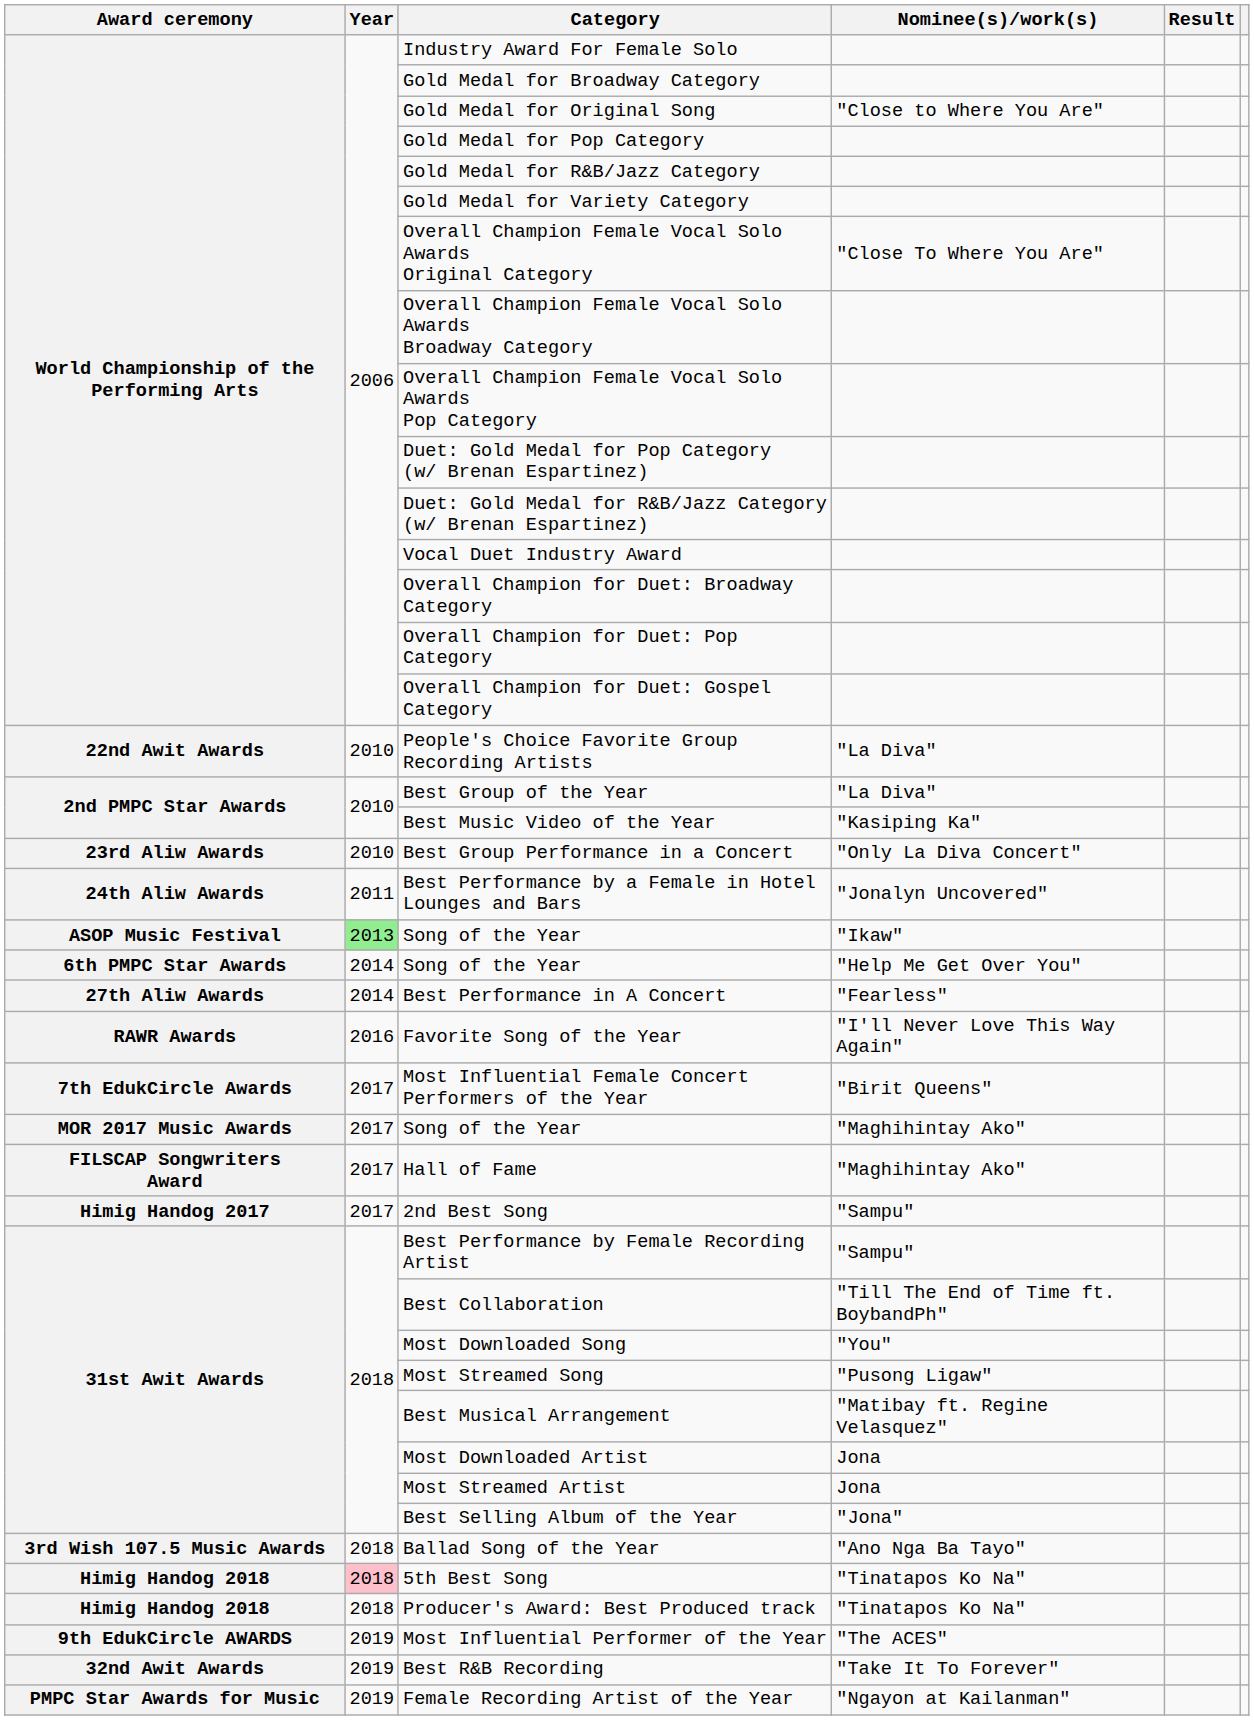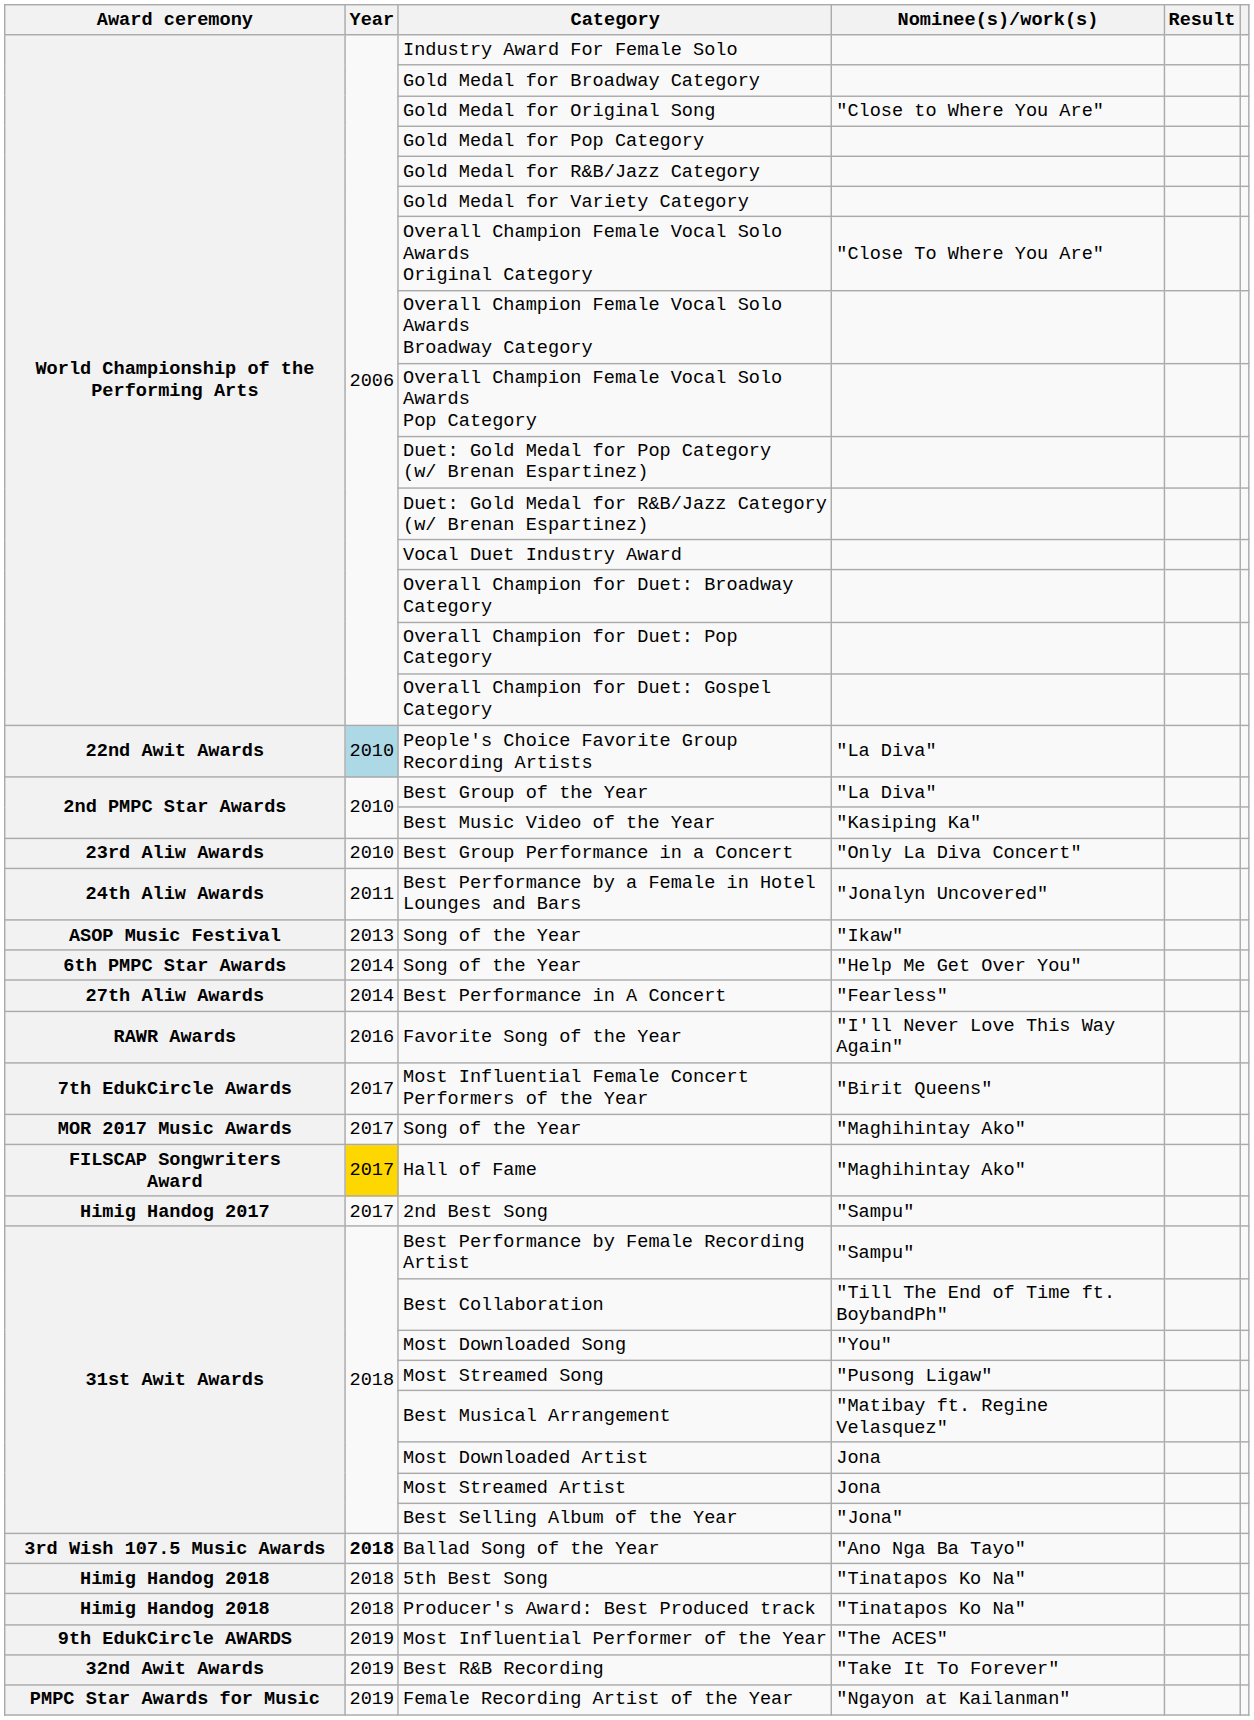People's Choice Favorite Group Recording Artists | Year: no background -> lightblue background
Song of the Year / "Ikaw" | Year: lightgreen background -> no background
Hall of Fame | Year: no background -> gold background
Ballad Song of the Year | Year: normal -> bold
5th Best Song | Year: pink background -> no background
